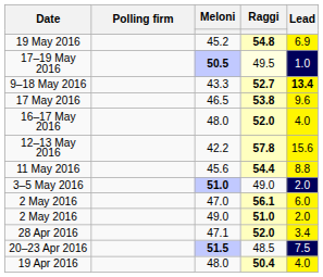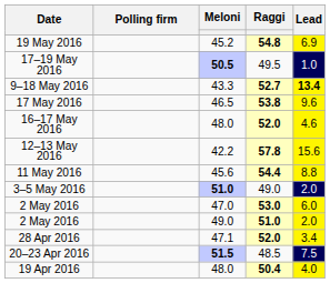17–19 May 2016 | Raggi: lightyellow background -> no background
16–17 May 2016 | Lead: 4.0 -> 4.6
2 May 2016 / 47.0 | Raggi: 56.1 -> 53.0
